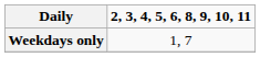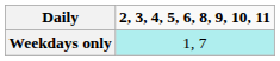Weekdays only | 2, 3, 4, 5, 6, 8, 9, 10, 11: no background -> paleturquoise background
